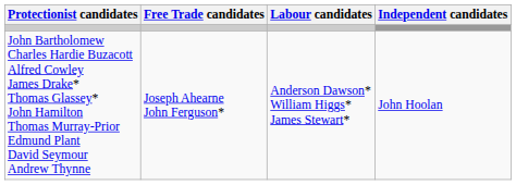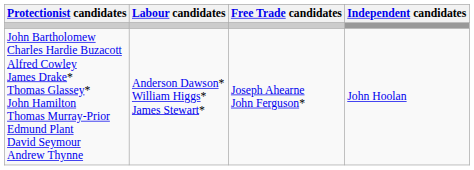columns swapped: Free Trade candidates <-> Labour candidates
